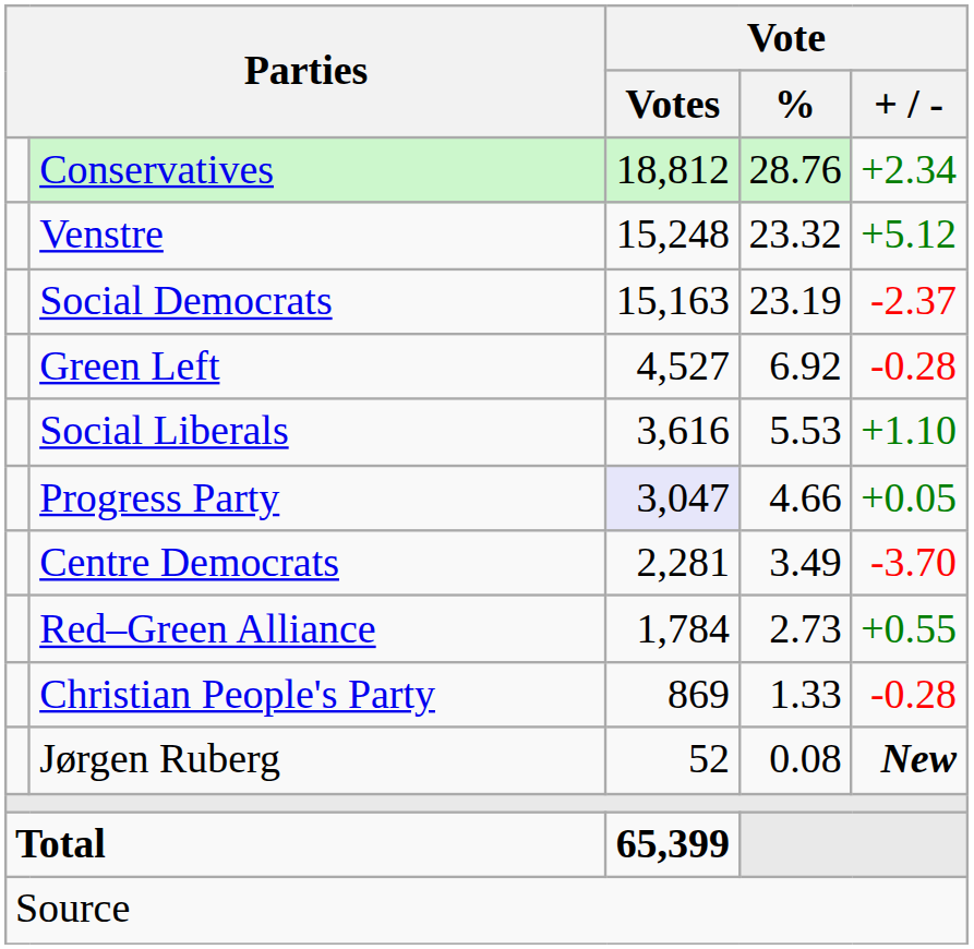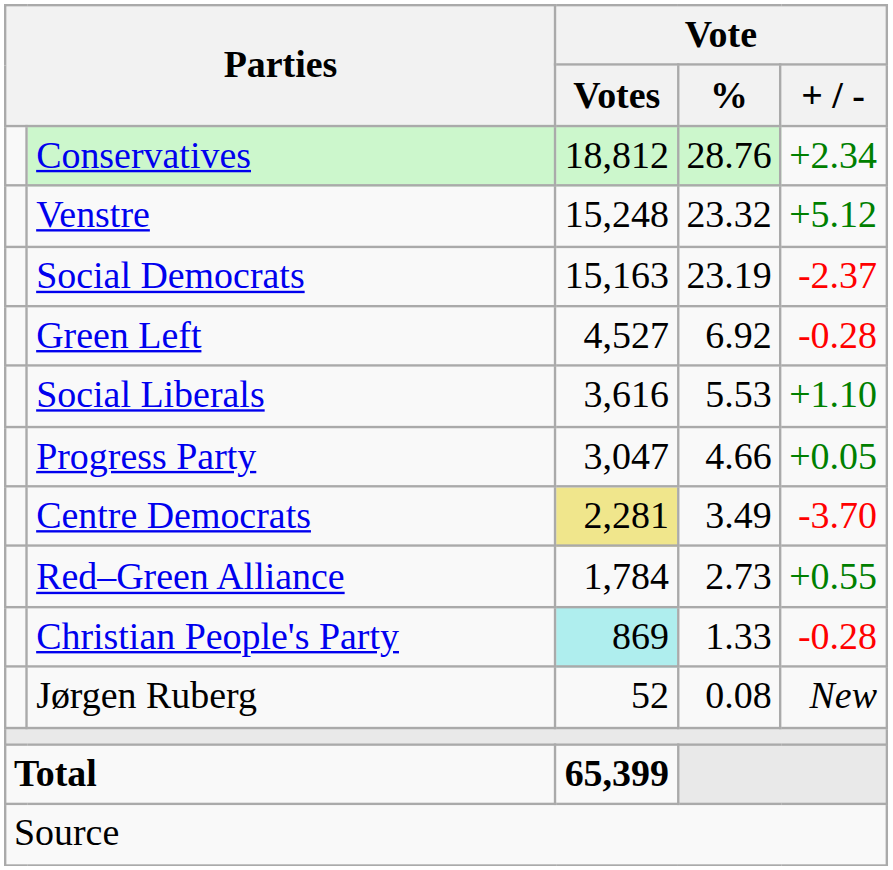Progress Party | Vote / Votes: lavender background -> no background
Centre Democrats | Vote / Votes: no background -> khaki background
Christian People's Party | Vote / Votes: no background -> paleturquoise background
Jørgen Ruberg | Vote / + / -: bold -> normal
